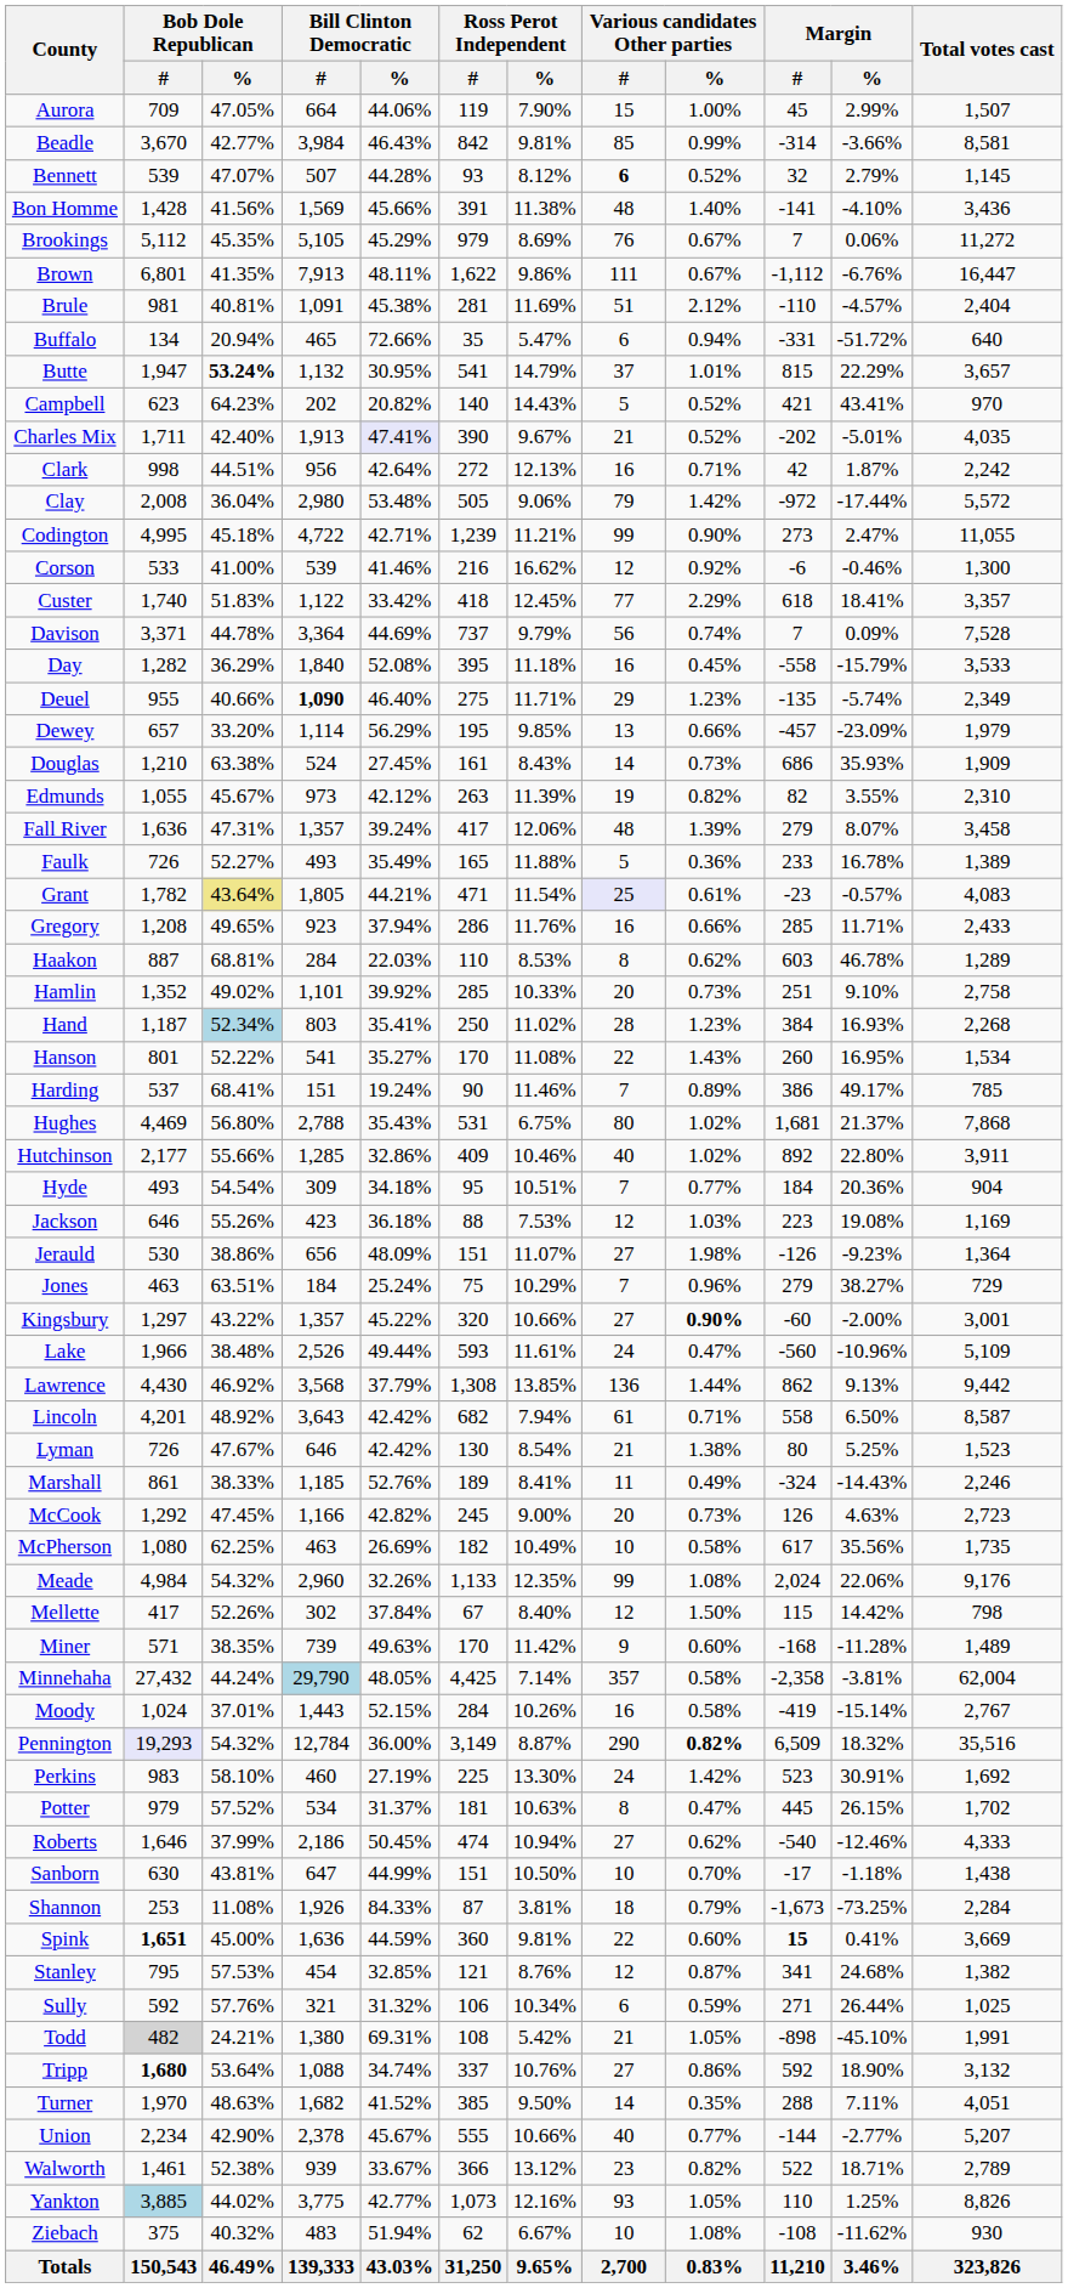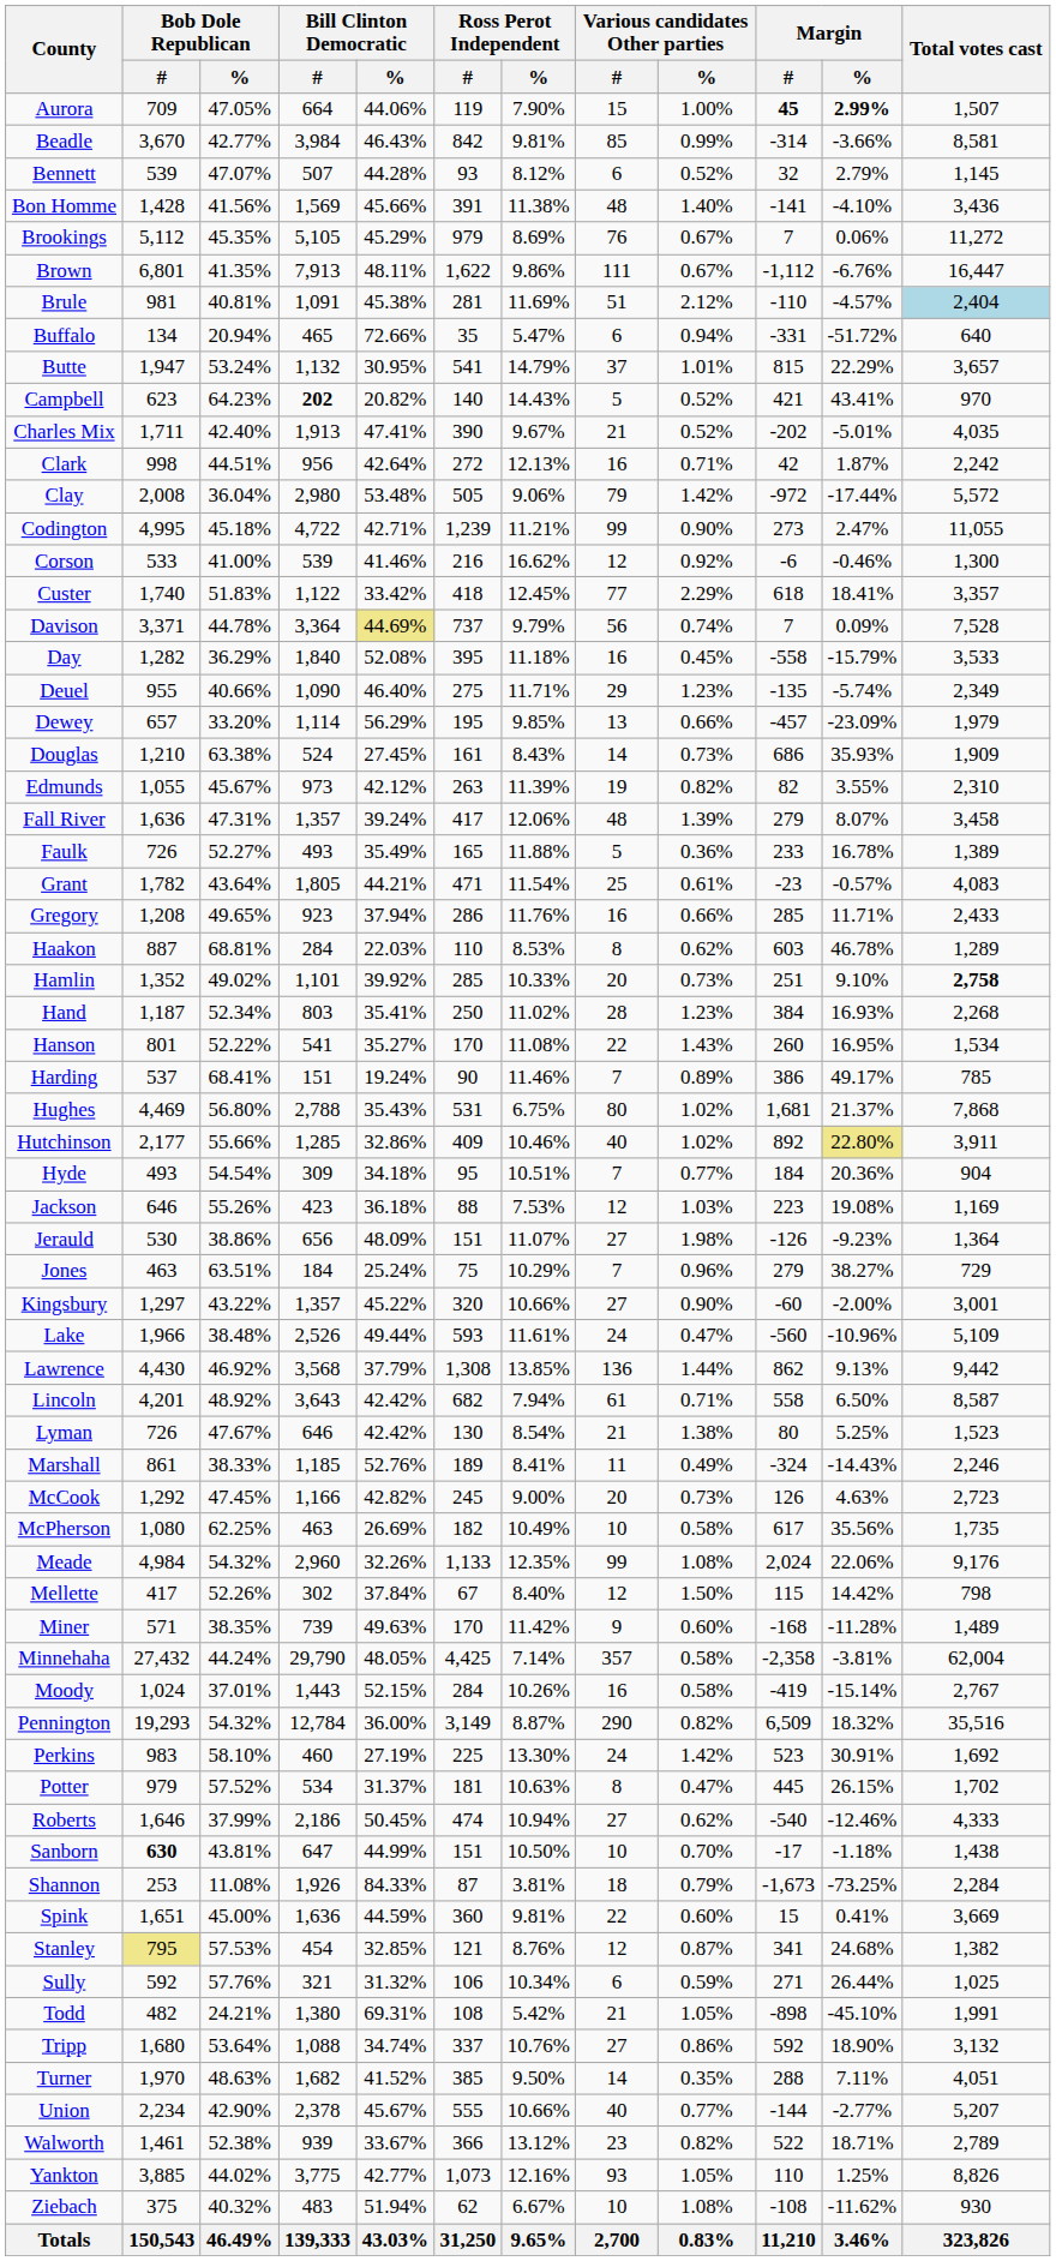Aurora | Margin / #: normal -> bold
Aurora | Margin / %: normal -> bold
Bennett | Various candidates Other parties / #: bold -> normal
Brule | Total votes cast: no background -> lightblue background
Butte | Bob Dole Republican / %: bold -> normal
Campbell | Bill Clinton Democratic / #: normal -> bold
Charles Mix | Bill Clinton Democratic / %: lavender background -> no background
Davison | Bill Clinton Democratic / %: no background -> khaki background
Deuel | Bill Clinton Democratic / #: bold -> normal
Grant | Bob Dole Republican / %: khaki background -> no background
Grant | Various candidates Other parties / #: lavender background -> no background
Hamlin | Total votes cast: normal -> bold
Hand | Bob Dole Republican / %: lightblue background -> no background
Hutchinson | Margin / %: no background -> khaki background
Kingsbury | Various candidates Other parties / %: bold -> normal
Minnehaha | Bill Clinton Democratic / #: lightblue background -> no background
Pennington | Bob Dole Republican / #: lavender background -> no background
Pennington | Various candidates Other parties / %: bold -> normal
Sanborn | Bob Dole Republican / #: normal -> bold
Spink | Bob Dole Republican / #: bold -> normal
Spink | Margin / #: bold -> normal
Stanley | Bob Dole Republican / #: no background -> khaki background
Todd | Bob Dole Republican / #: lightgrey background -> no background
Tripp | Bob Dole Republican / #: bold -> normal
Yankton | Bob Dole Republican / #: lightblue background -> no background
